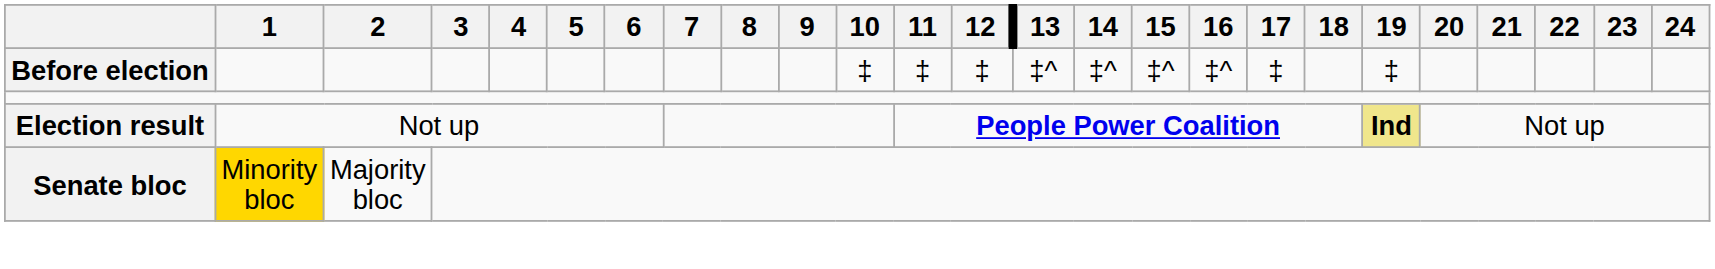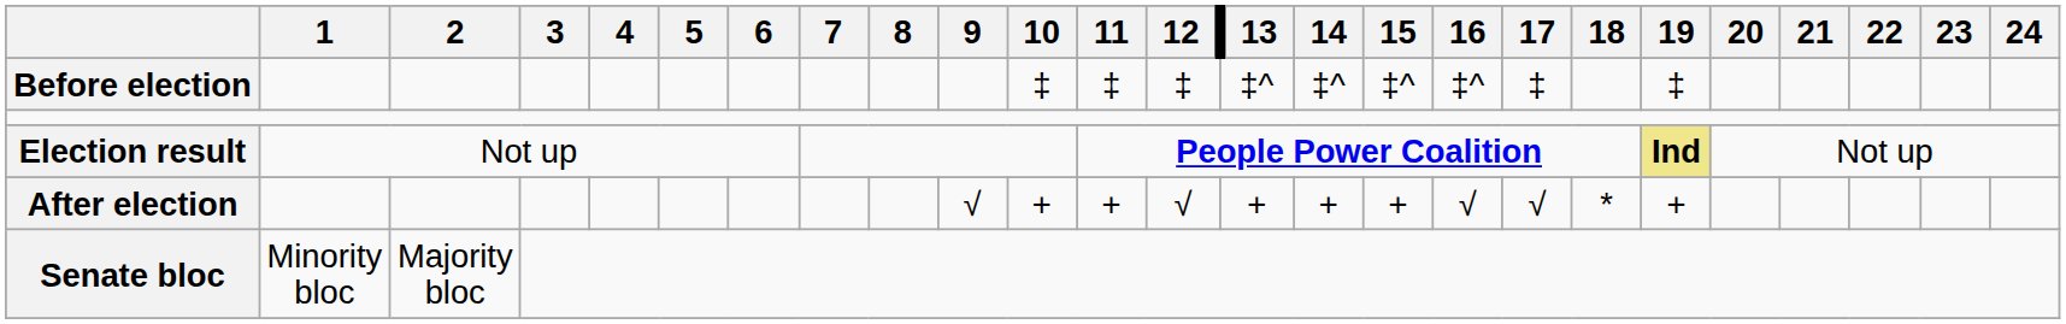+ row: After election | √ | + | + | √ | + | + | + | √ | √ | * | +
Senate bloc | 1: gold background -> no background
